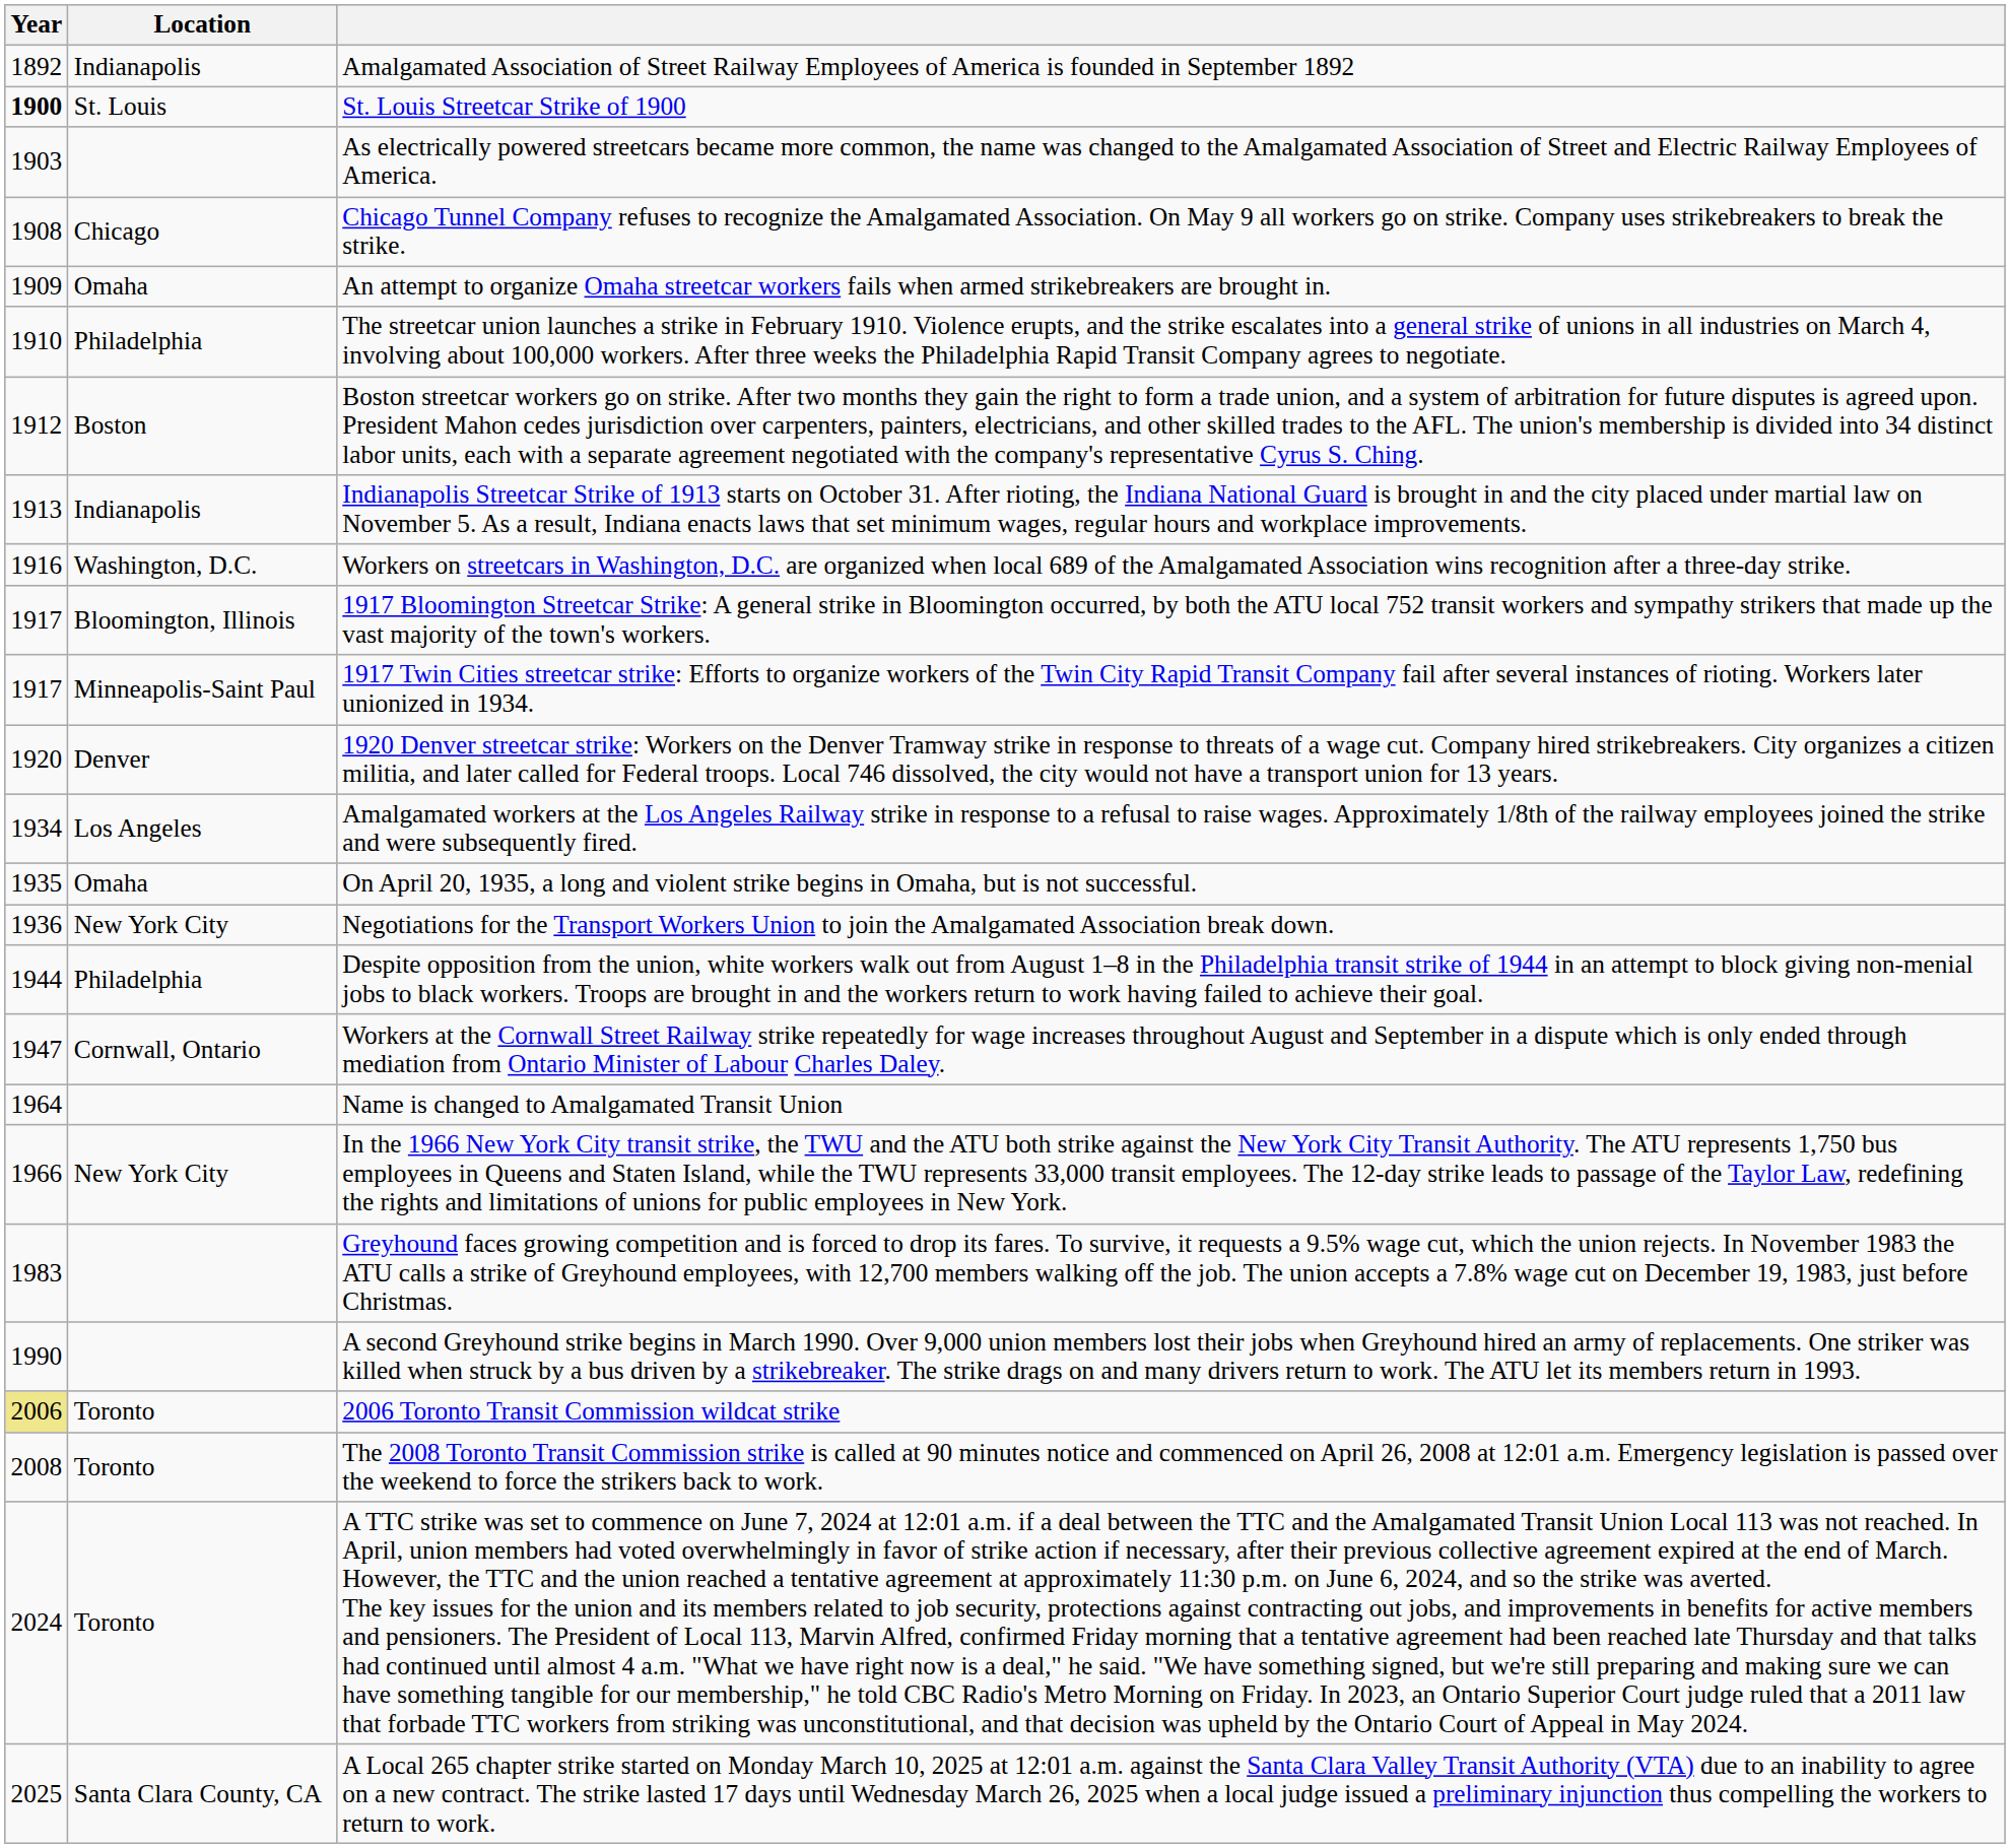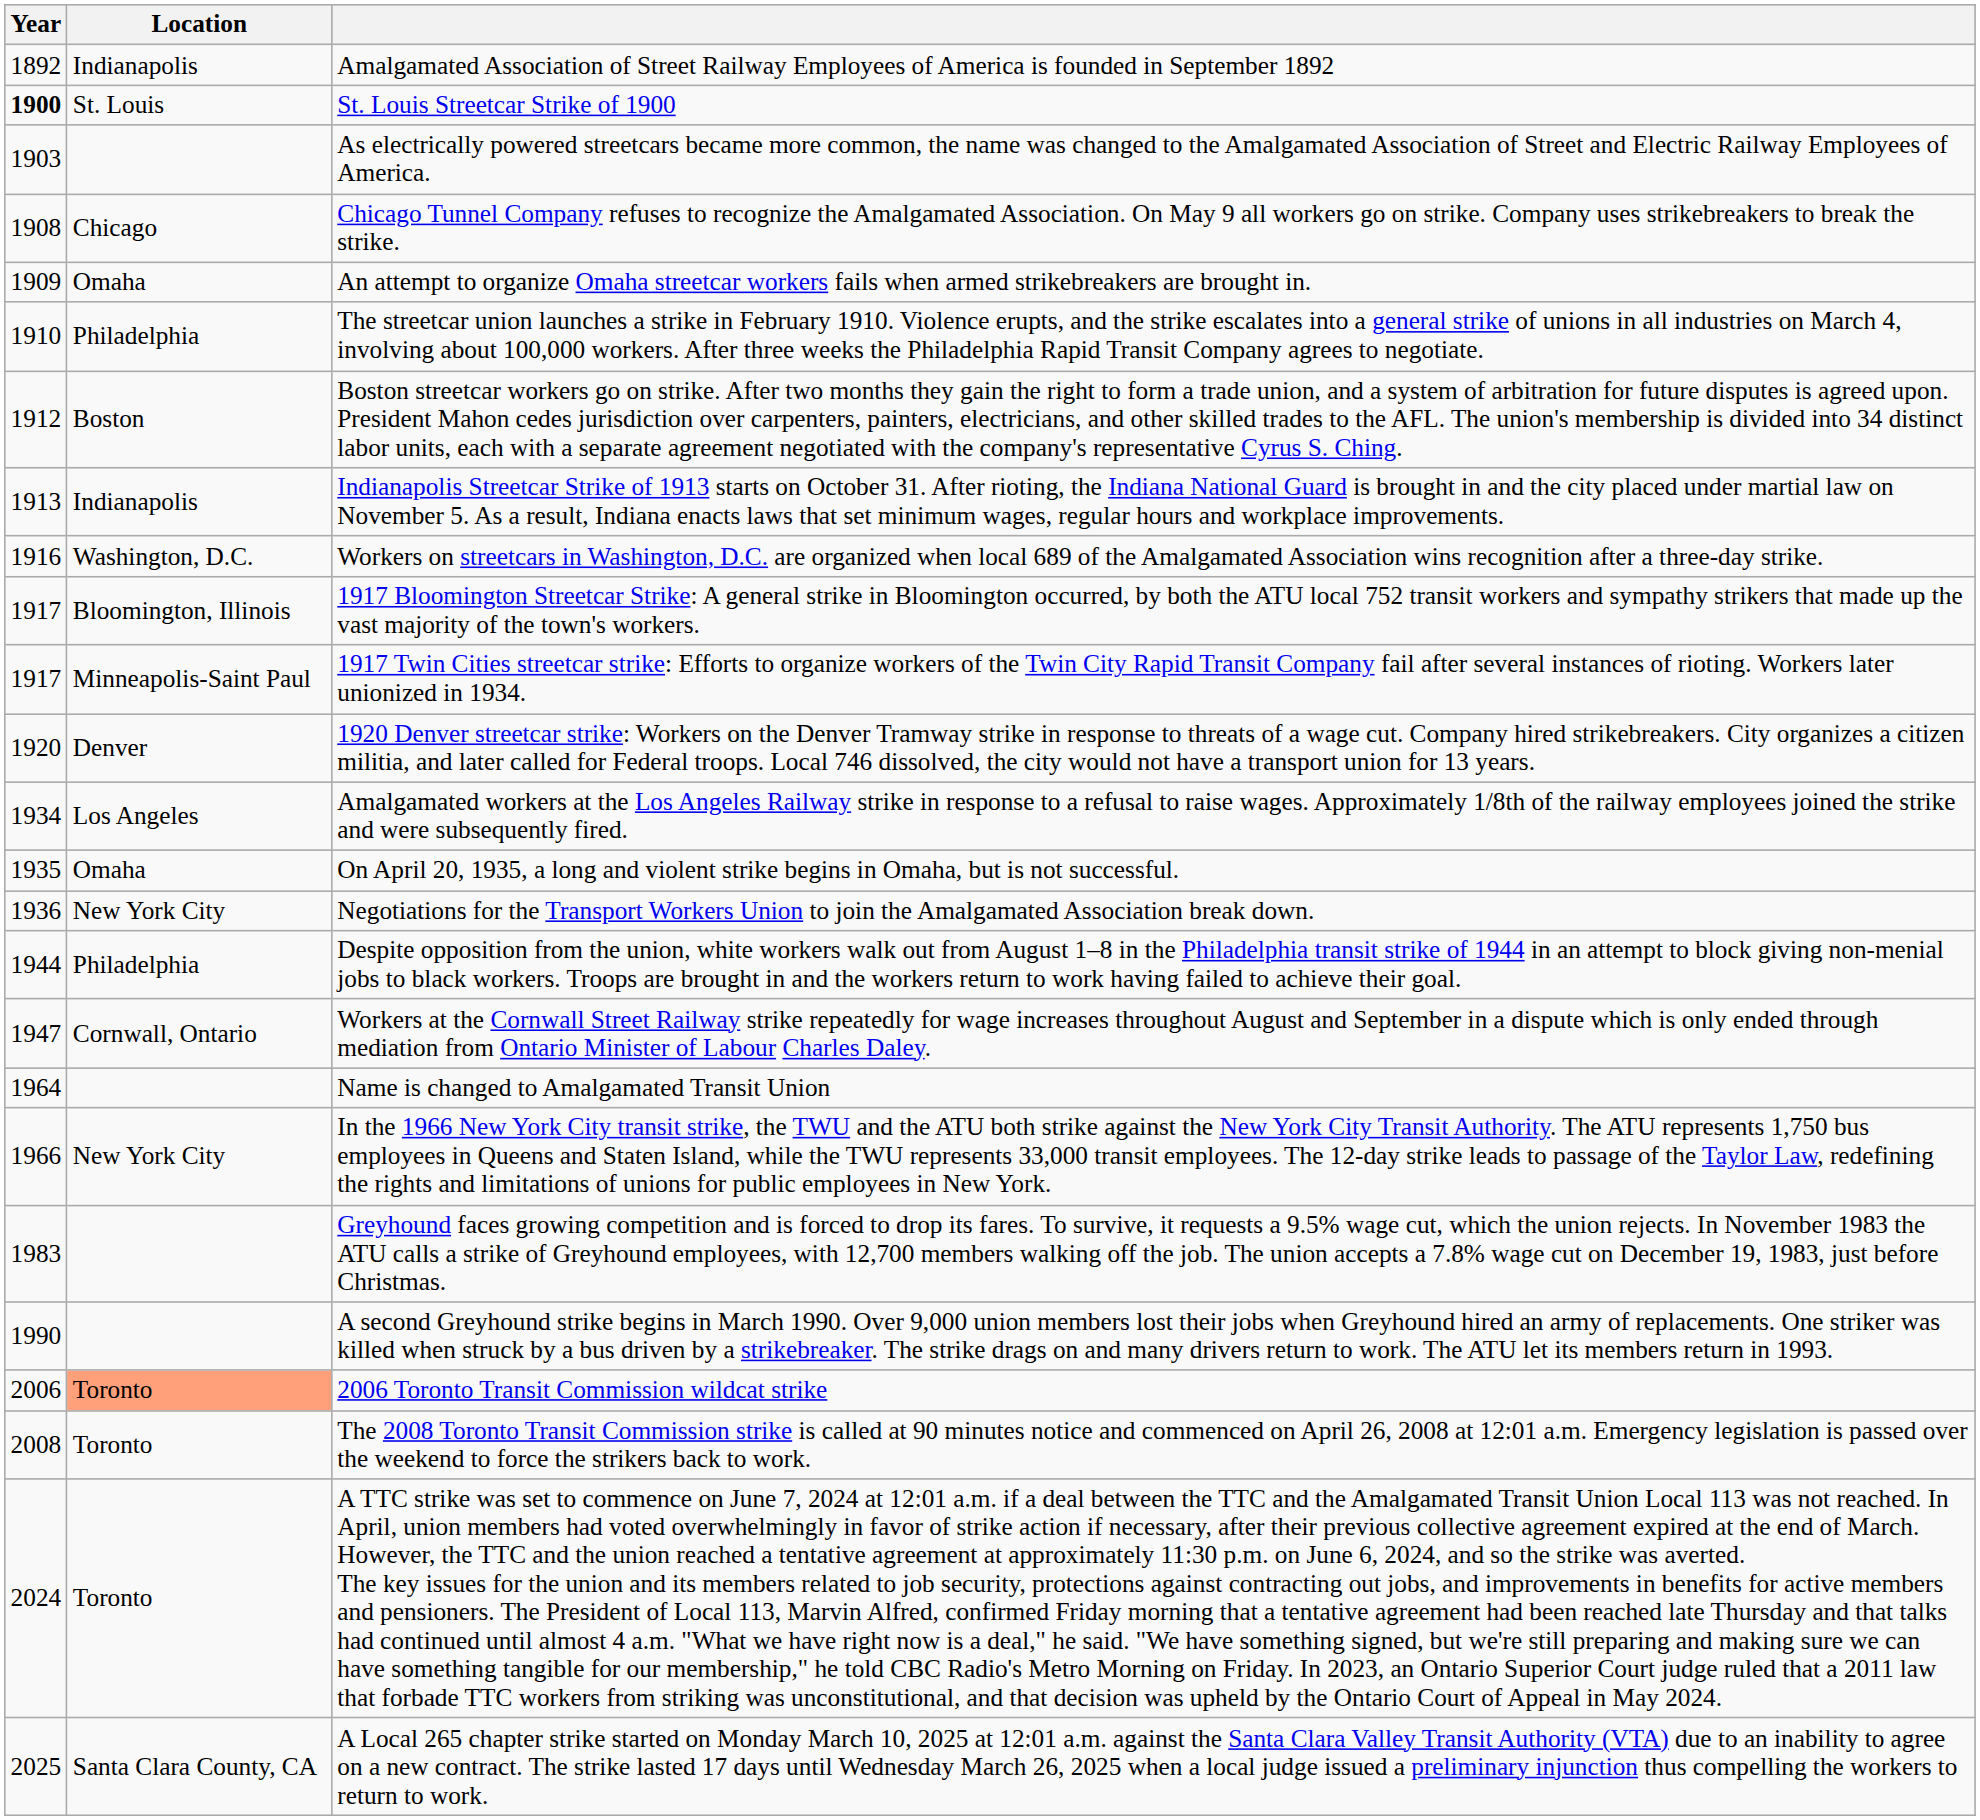2006 Toronto Transit Commission wildcat strike | Year: khaki background -> no background
2006 Toronto Transit Commission wildcat strike | Location: no background -> lightsalmon background
